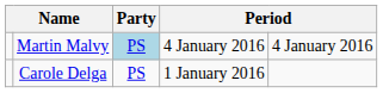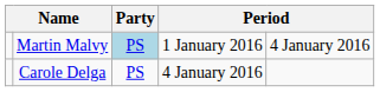Martin Malvy | column 4: 4 January 2016 -> 1 January 2016
Carole Delga | column 4: 1 January 2016 -> 4 January 2016
